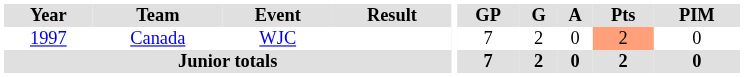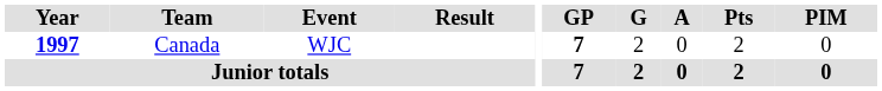Canada | Year: normal -> bold
Canada | GP: normal -> bold
Canada | Pts: lightsalmon background -> no background
